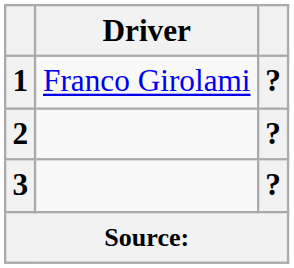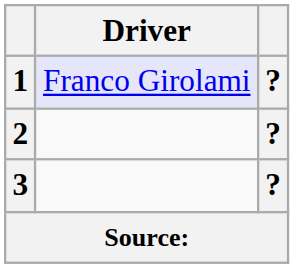1 | Driver: no background -> lavender background
